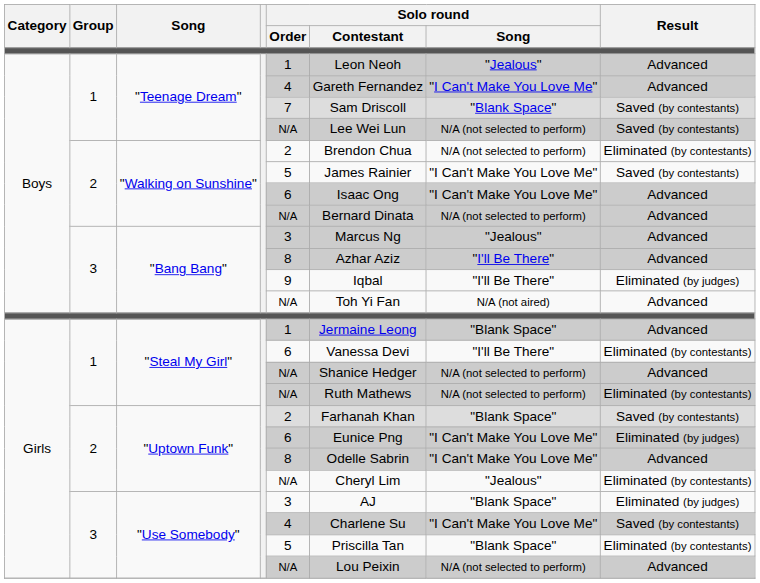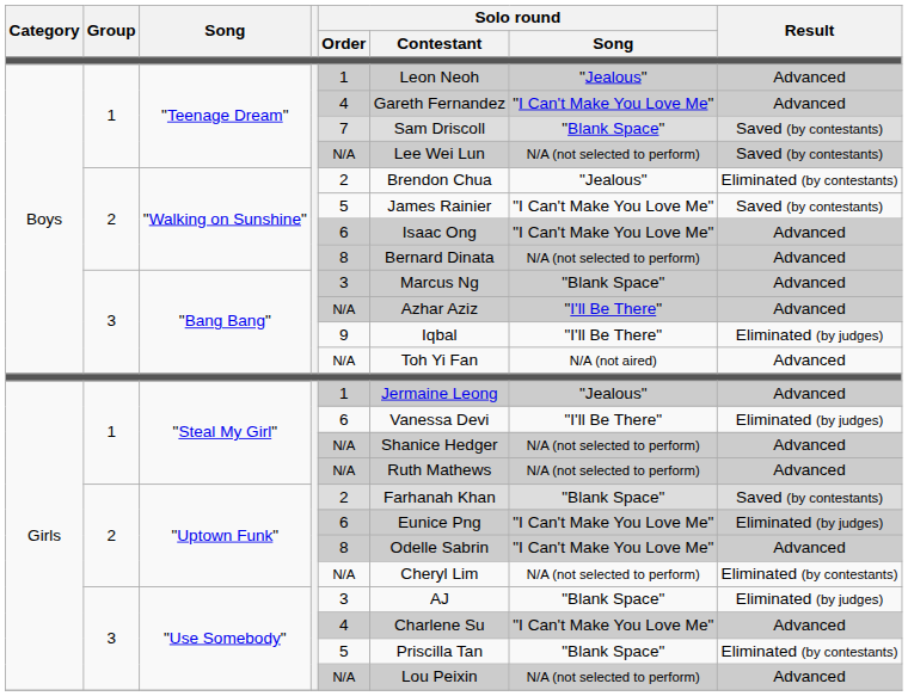row 8 | Solo round / Song: N/A (not selected to perform) -> "Jealous"
row 11 | Solo round / Order: N/A -> 8
row 12 | Solo round / Song: "Jealous" -> "Blank Space"
row 13 | Solo round / Order: 8 -> N/A
row 17 | Solo round / Song: "Blank Space" -> "Jealous"
row 18 | Result: Eliminated (by contestants) -> Eliminated (by judges)
row 20 | Result: Eliminated (by contestants) -> Advanced
row 24 | Solo round / Song: "Jealous" -> N/A (not selected to perform)
row 26 | Result: Saved (by contestants) -> Advanced
